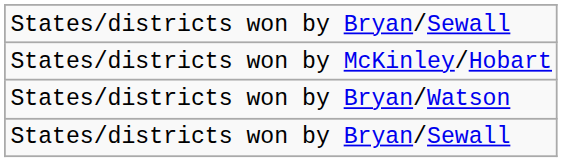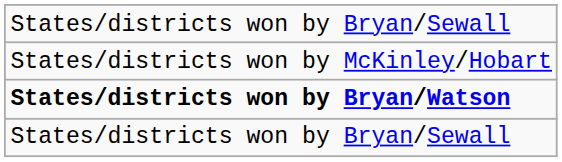row 3 | column 1: normal -> bold
